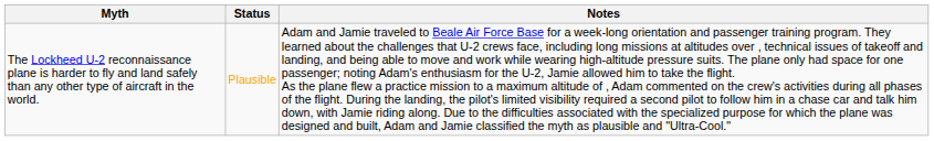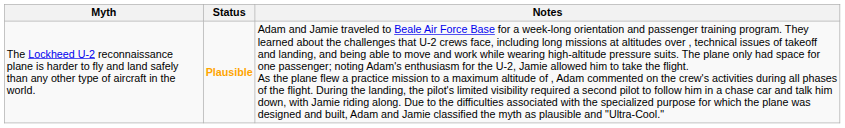row 2 | Status: normal -> bold
